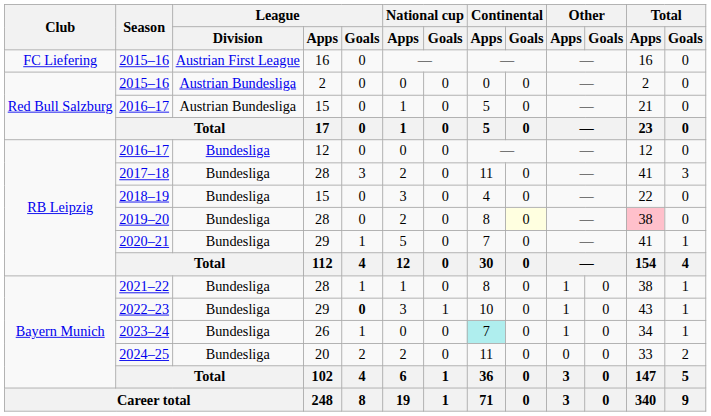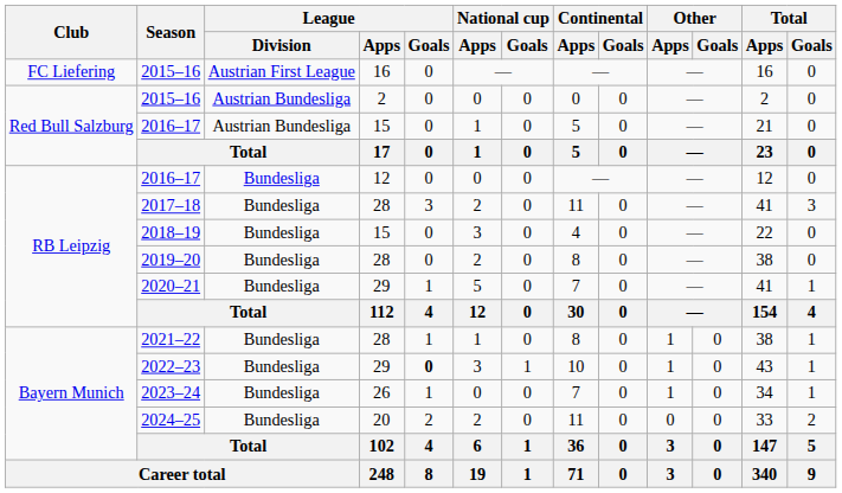2019–20 | Continental / Goals: lightyellow background -> no background
2019–20 | Total / Apps: pink background -> no background
2023–24 | Continental / Apps: paleturquoise background -> no background
